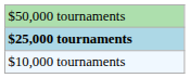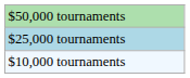row 2 | column 1: bold -> normal
